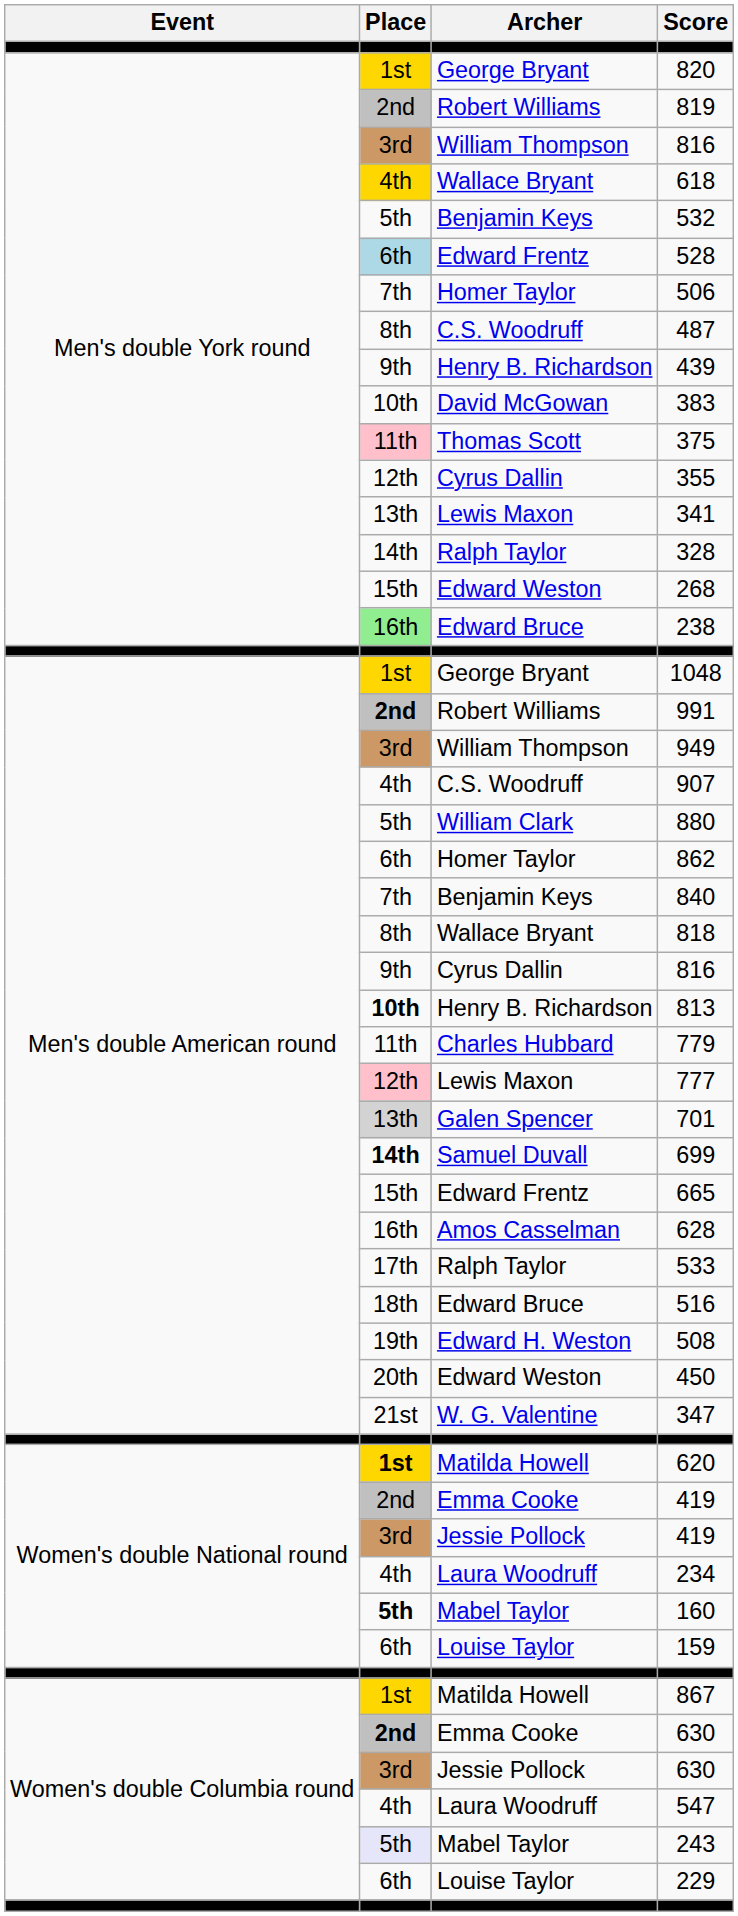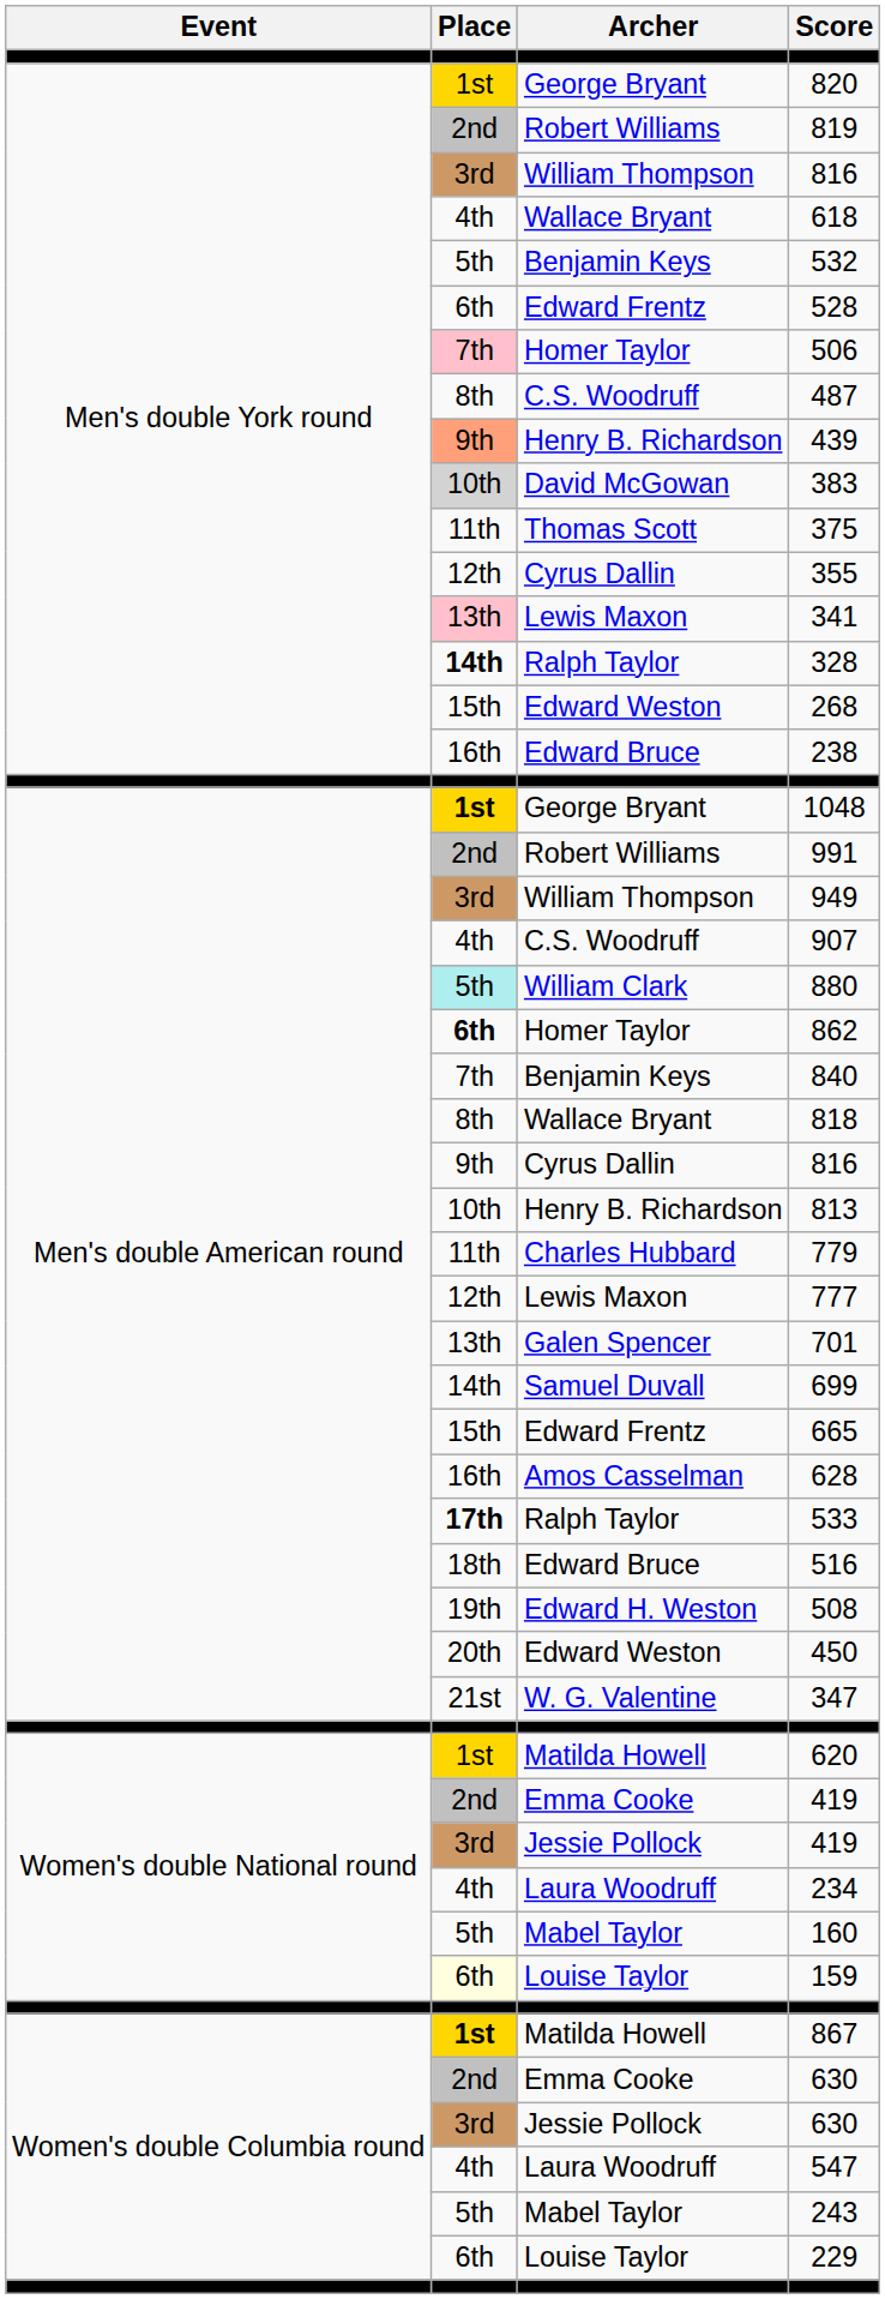618 | Place: gold background -> no background
528 | Place: lightblue background -> no background
506 | Place: no background -> pink background
439 | Place: no background -> lightsalmon background
383 | Place: no background -> lightgrey background
375 | Place: pink background -> no background
341 | Place: no background -> pink background
328 | Place: normal -> bold
238 | Place: lightgreen background -> no background
1048 | Place: normal -> bold
991 | Place: bold -> normal
880 | Place: no background -> paleturquoise background
862 | Place: normal -> bold
813 | Place: bold -> normal
777 | Place: pink background -> no background
701 | Place: lightgrey background -> no background
699 | Place: bold -> normal
533 | Place: normal -> bold
620 | Place: bold -> normal
160 | Place: bold -> normal
159 | Place: no background -> lightyellow background
867 | Place: normal -> bold
Emma Cooke / 630 | Place: bold -> normal
243 | Place: lavender background -> no background
